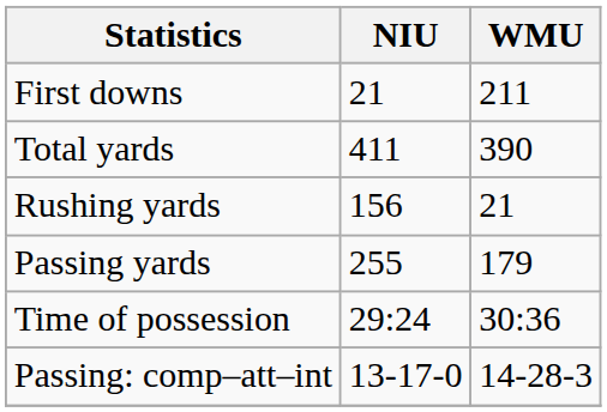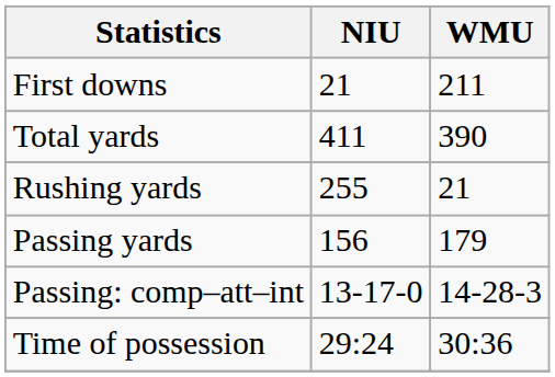Rushing yards | NIU: 156 -> 255
Passing yards | NIU: 255 -> 156
rows swapped: Passing: comp–att–int <-> Time of possession
